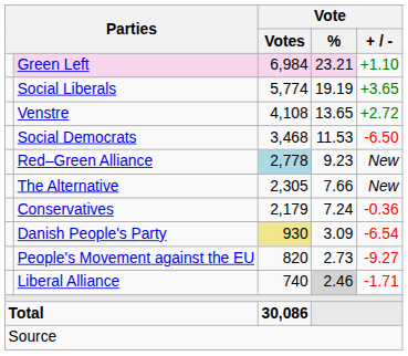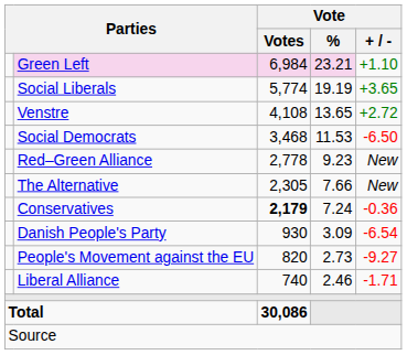Red–Green Alliance | Vote / Votes: lightblue background -> no background
Conservatives | Vote / Votes: normal -> bold
Danish People's Party | Vote / Votes: khaki background -> no background
Liberal Alliance | Vote / %: lightgrey background -> no background
